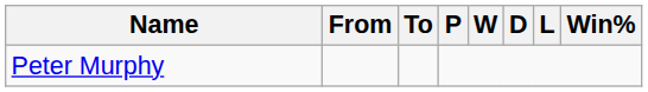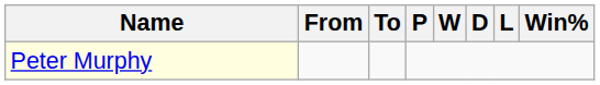Peter Murphy | Name: no background -> lightyellow background
